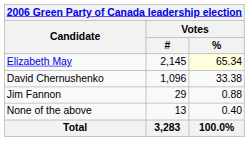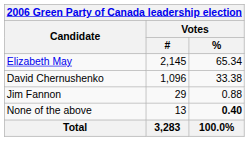Elizabeth May | Votes / %: lightyellow background -> no background
None of the above | Votes / %: normal -> bold
